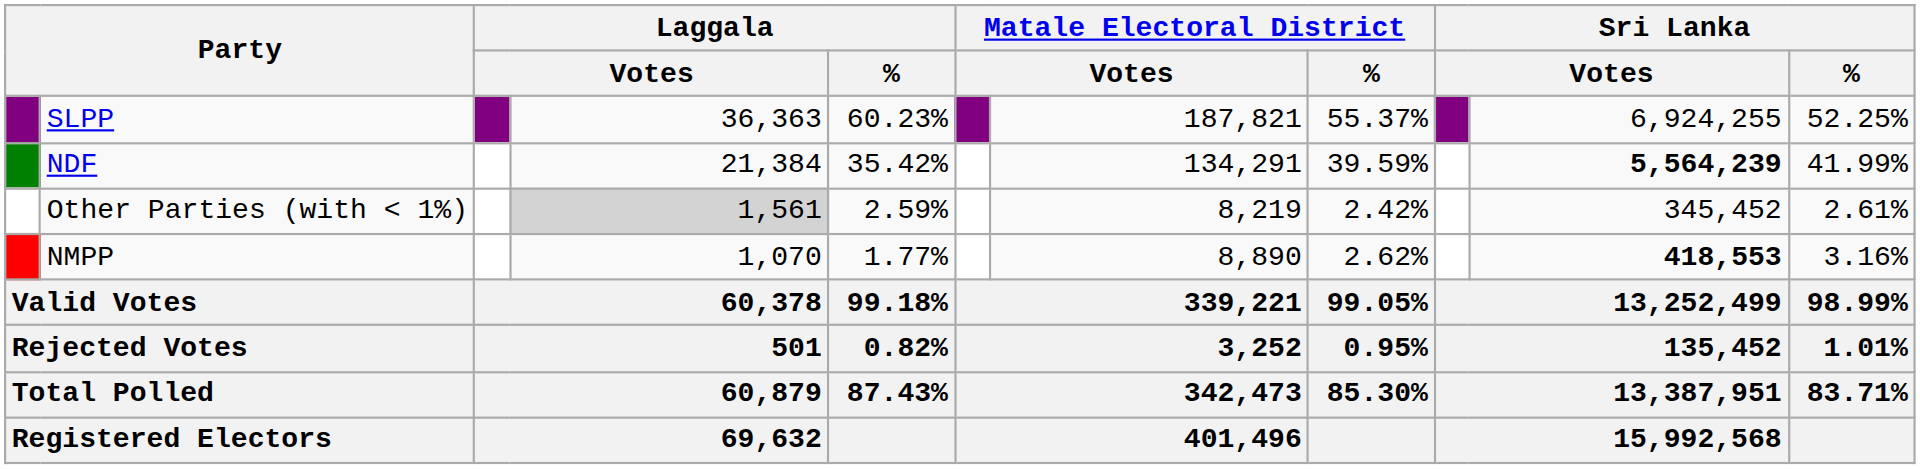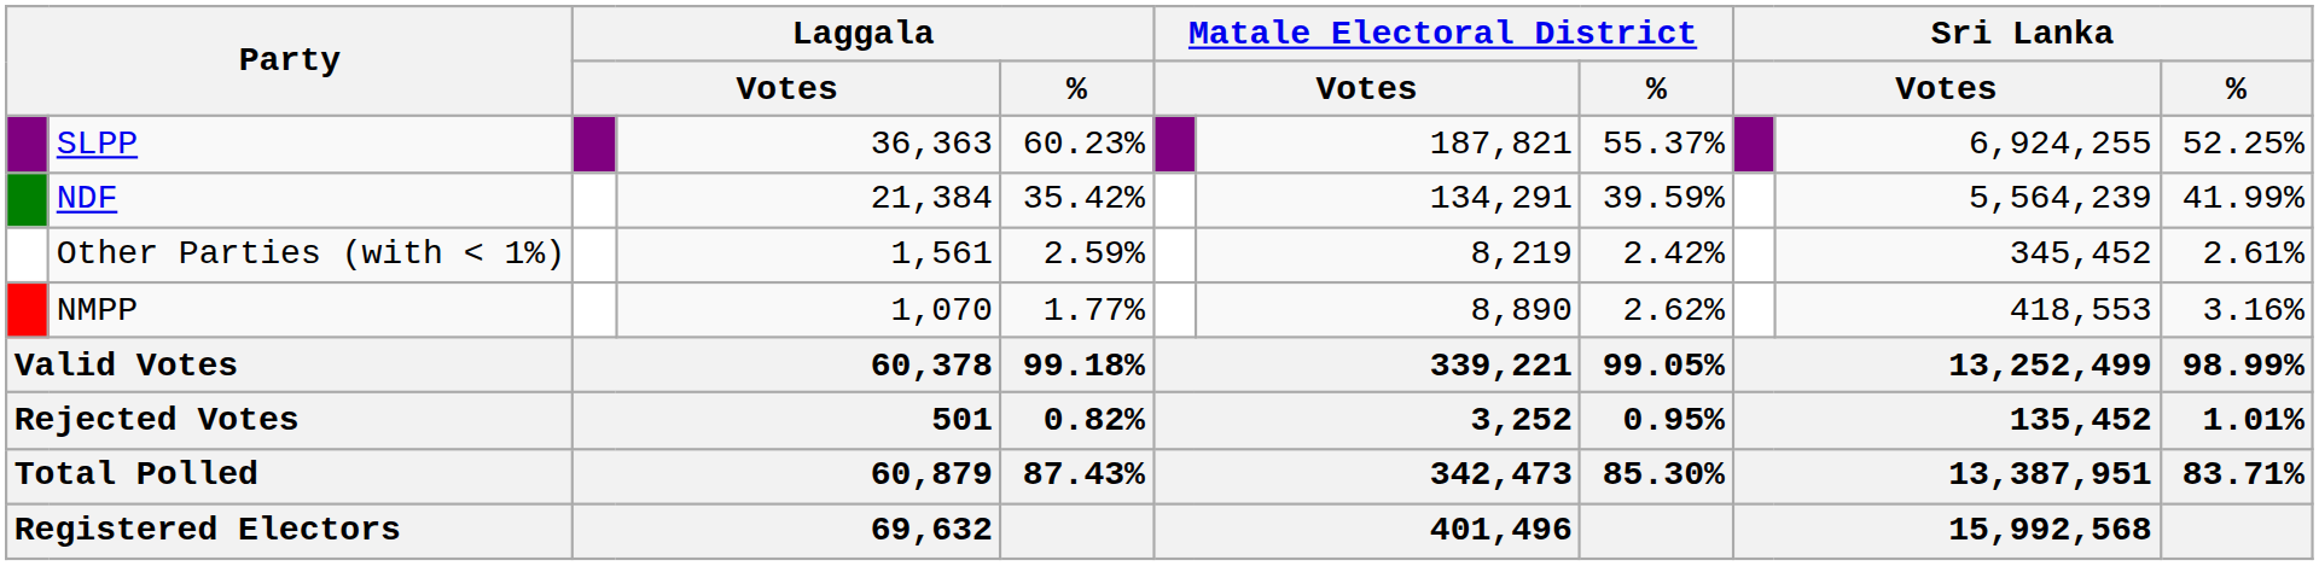NDF | column 10: bold -> normal
Other Parties (with < 1%) | column 4: lightgrey background -> no background
NMPP | column 10: bold -> normal
